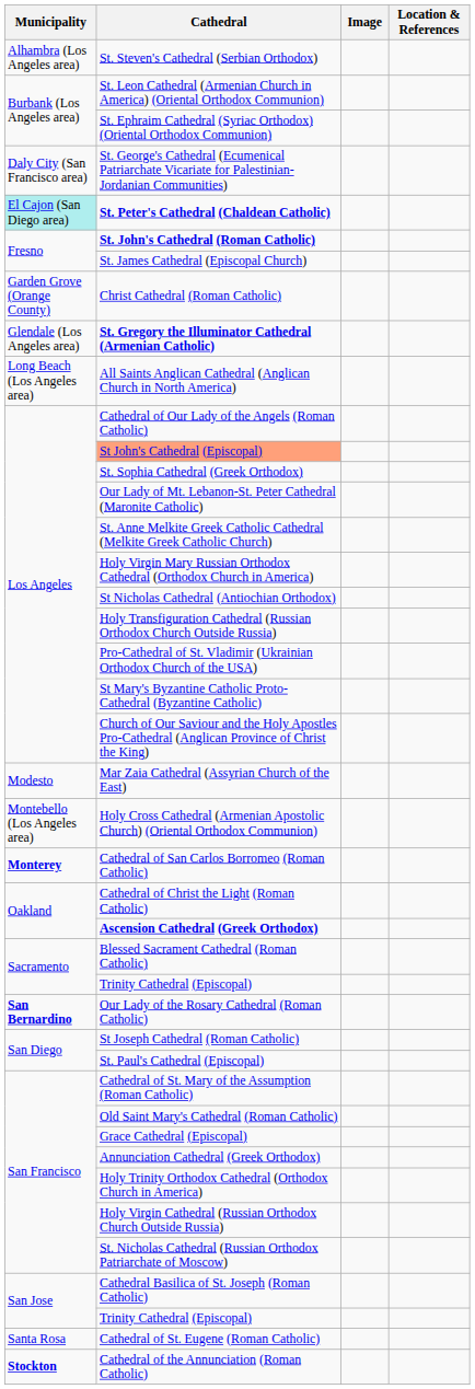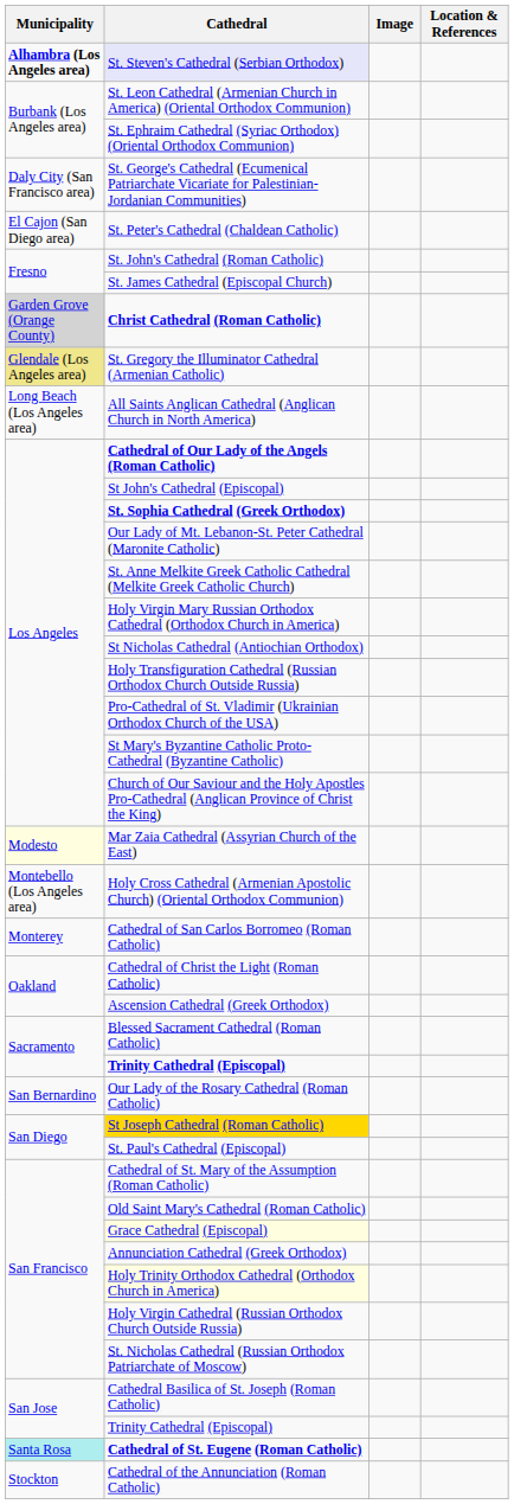St. Steven's Cathedral (Serbian Orthodox) | Municipality: normal -> bold
St. Steven's Cathedral (Serbian Orthodox) | Cathedral: no background -> lavender background
St. Peter's Cathedral (Chaldean Catholic) | Municipality: paleturquoise background -> no background
St. Peter's Cathedral (Chaldean Catholic) | Cathedral: bold -> normal
St. John's Cathedral (Roman Catholic) | Cathedral: bold -> normal
Christ Cathedral (Roman Catholic) | Municipality: no background -> lightgrey background
Christ Cathedral (Roman Catholic) | Cathedral: normal -> bold
St. Gregory the Illuminator Cathedral (Armenian Catholic) | Municipality: no background -> khaki background
St. Gregory the Illuminator Cathedral (Armenian Catholic) | Cathedral: bold -> normal
Cathedral of Our Lady of the Angels (Roman Catholic) | Cathedral: normal -> bold
St John's Cathedral (Episcopal) | Cathedral: lightsalmon background -> no background
St. Sophia Cathedral (Greek Orthodox) | Cathedral: normal -> bold
Mar Zaia Cathedral (Assyrian Church of the East) | Municipality: no background -> lightyellow background
Cathedral of San Carlos Borromeo (Roman Catholic) | Municipality: bold -> normal
Ascension Cathedral (Greek Orthodox) | Cathedral: bold -> normal
Sacramento / Trinity Cathedral (Episcopal) | Cathedral: normal -> bold
Our Lady of the Rosary Cathedral (Roman Catholic) | Municipality: bold -> normal
St Joseph Cathedral (Roman Catholic) | Cathedral: no background -> gold background
Grace Cathedral (Episcopal) | Cathedral: no background -> lightyellow background
Holy Trinity Orthodox Cathedral (Orthodox Church in America) | Cathedral: no background -> lightyellow background
Cathedral of St. Eugene (Roman Catholic) | Municipality: no background -> paleturquoise background
Cathedral of St. Eugene (Roman Catholic) | Cathedral: normal -> bold
Cathedral of the Annunciation (Roman Catholic) | Municipality: bold -> normal
